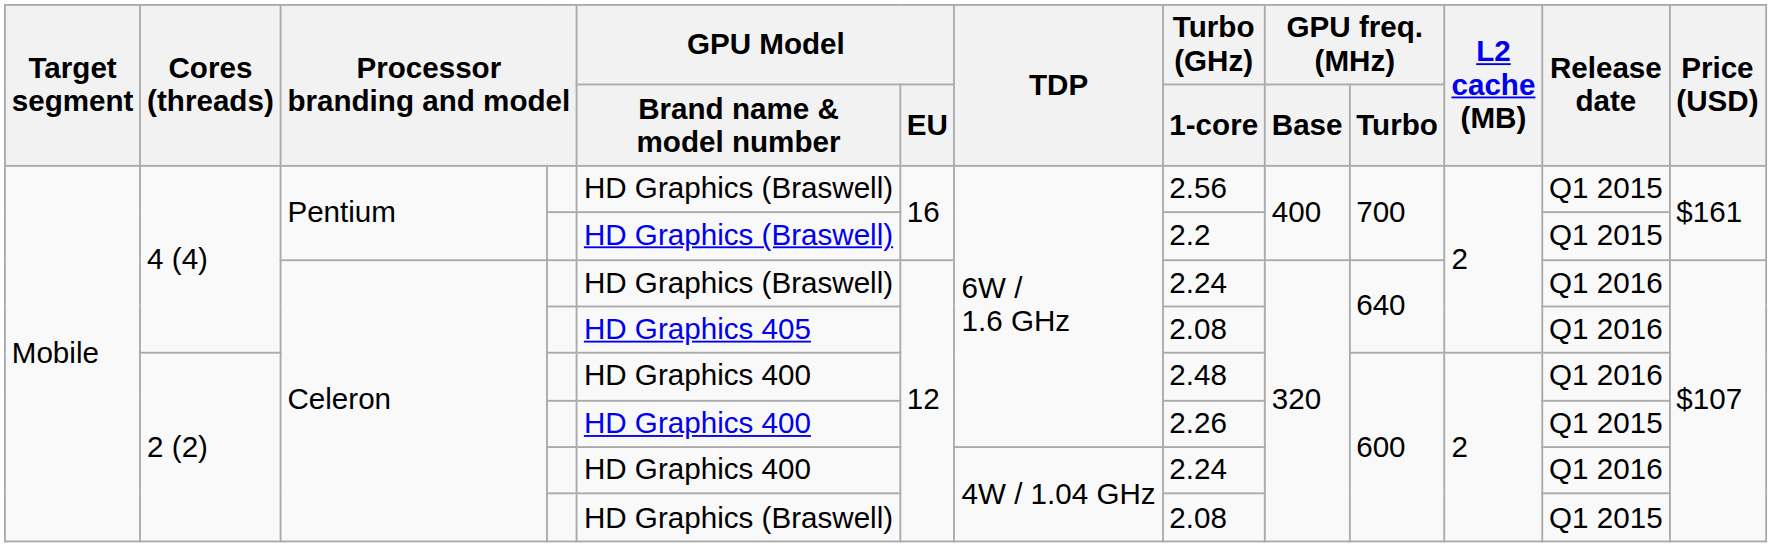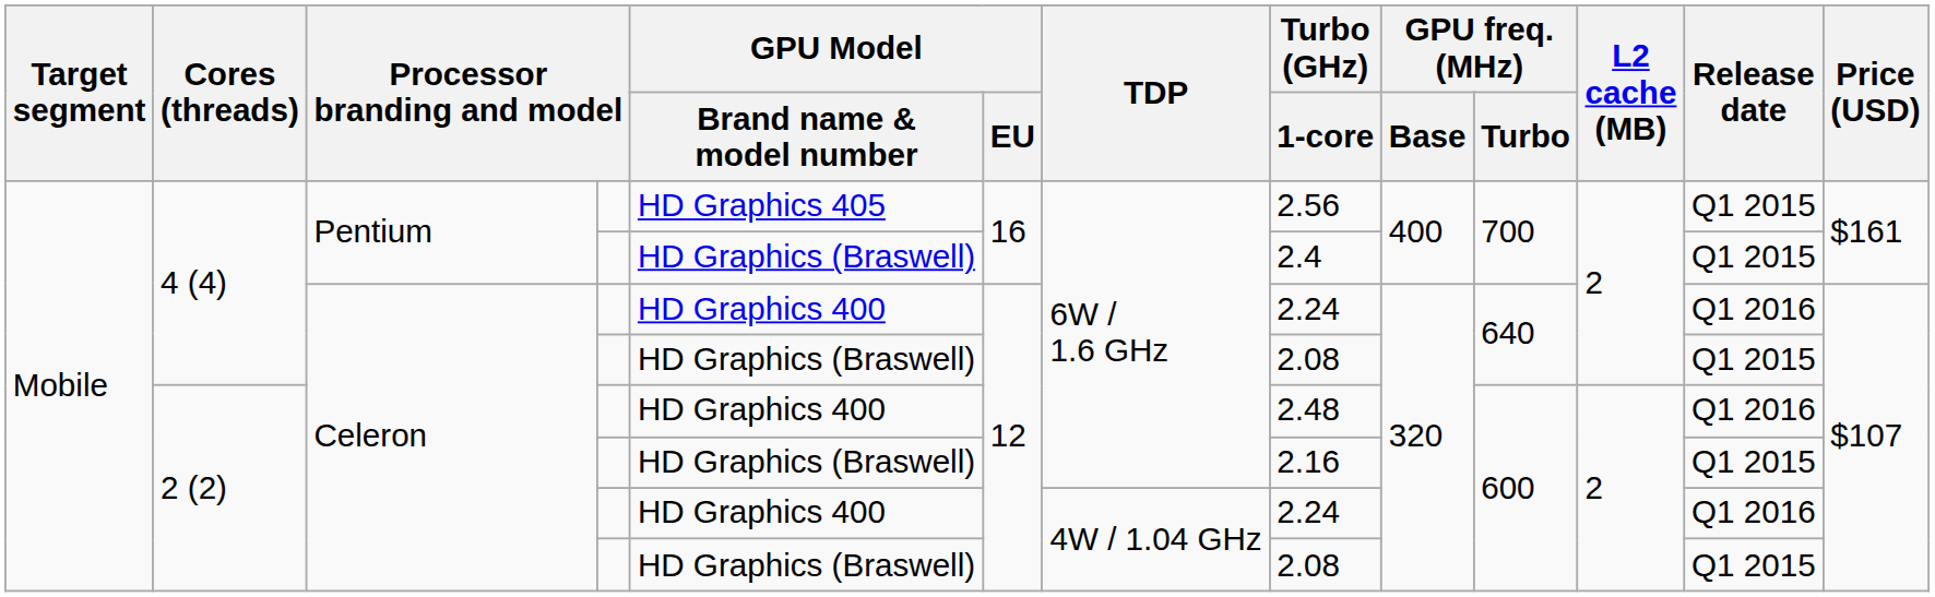row 3 | GPU Model / Brand name & model number: HD Graphics (Braswell) -> HD Graphics 405
row 4 | Turbo (GHz) / 1-core: 2.2 -> 2.4
row 5 | GPU Model / Brand name & model number: HD Graphics (Braswell) -> HD Graphics 400
row 6 | GPU Model / Brand name & model number: HD Graphics 405 -> HD Graphics (Braswell)
row 6 | Release date: Q1 2016 -> Q1 2015
row 8 | GPU Model / Brand name & model number: HD Graphics 400 -> HD Graphics (Braswell)
row 8 | Turbo (GHz) / 1-core: 2.26 -> 2.16
